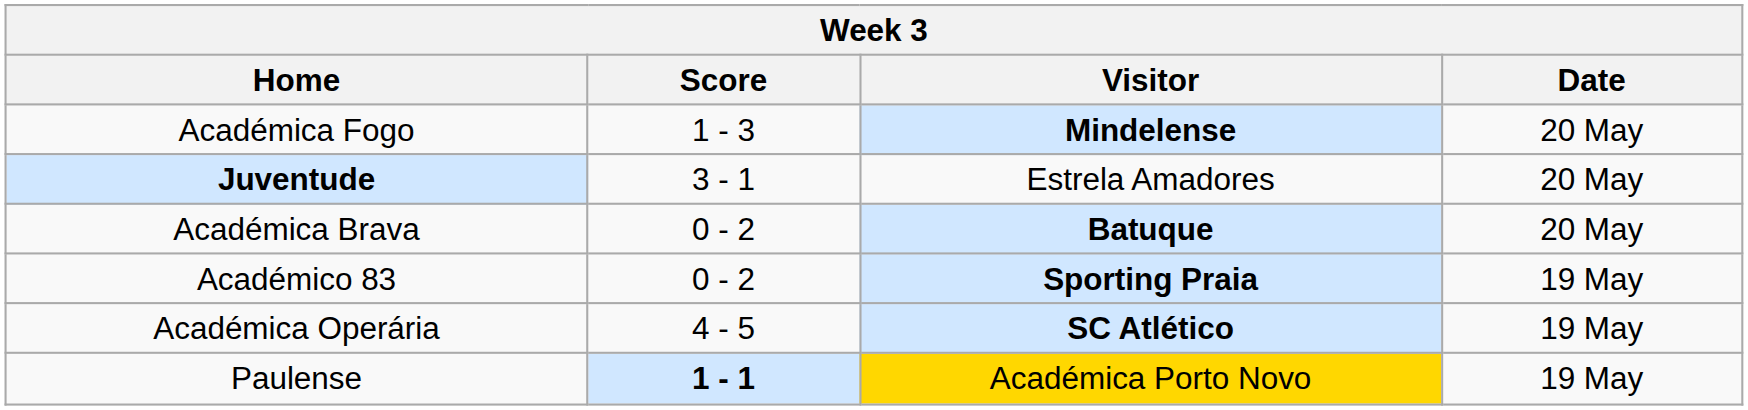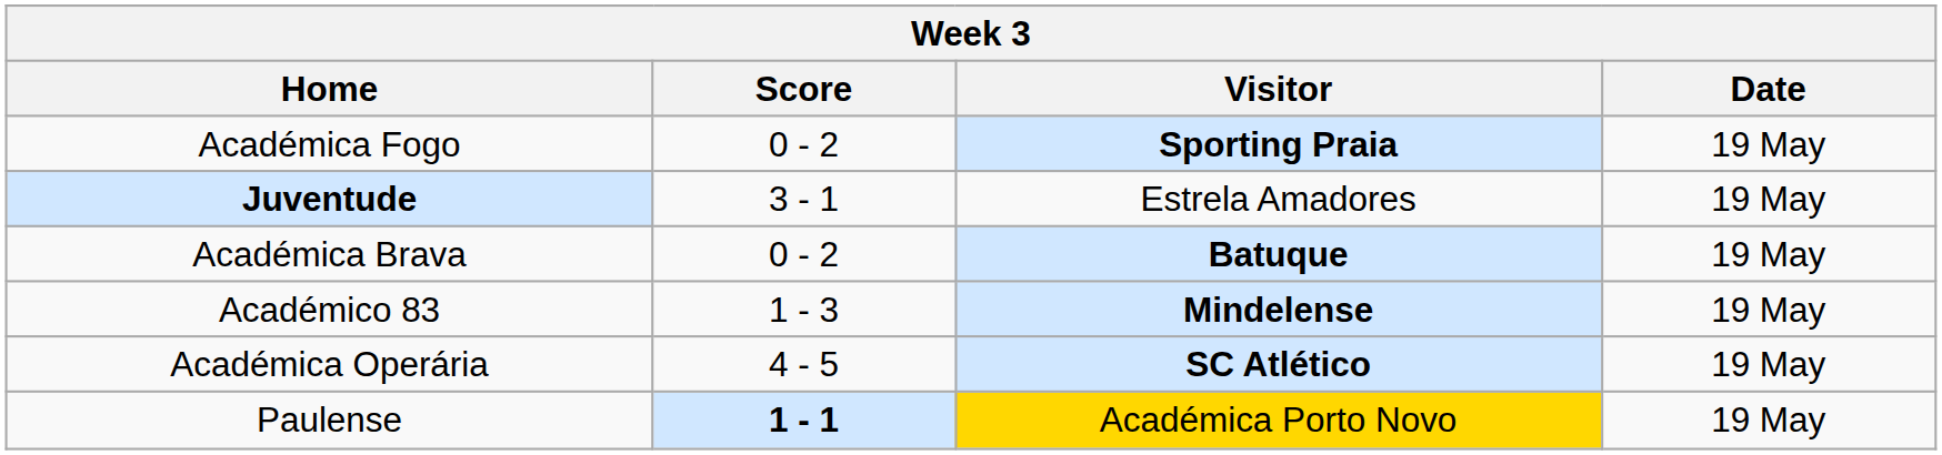Académica Fogo | Score: 1 - 3 -> 0 - 2
Académica Fogo | Visitor: Mindelense -> Sporting Praia
Académica Fogo | Date: 20 May -> 19 May
Juventude | Date: 20 May -> 19 May
Académica Brava | Date: 20 May -> 19 May
Académico 83 | Score: 0 - 2 -> 1 - 3
Académico 83 | Visitor: Sporting Praia -> Mindelense
